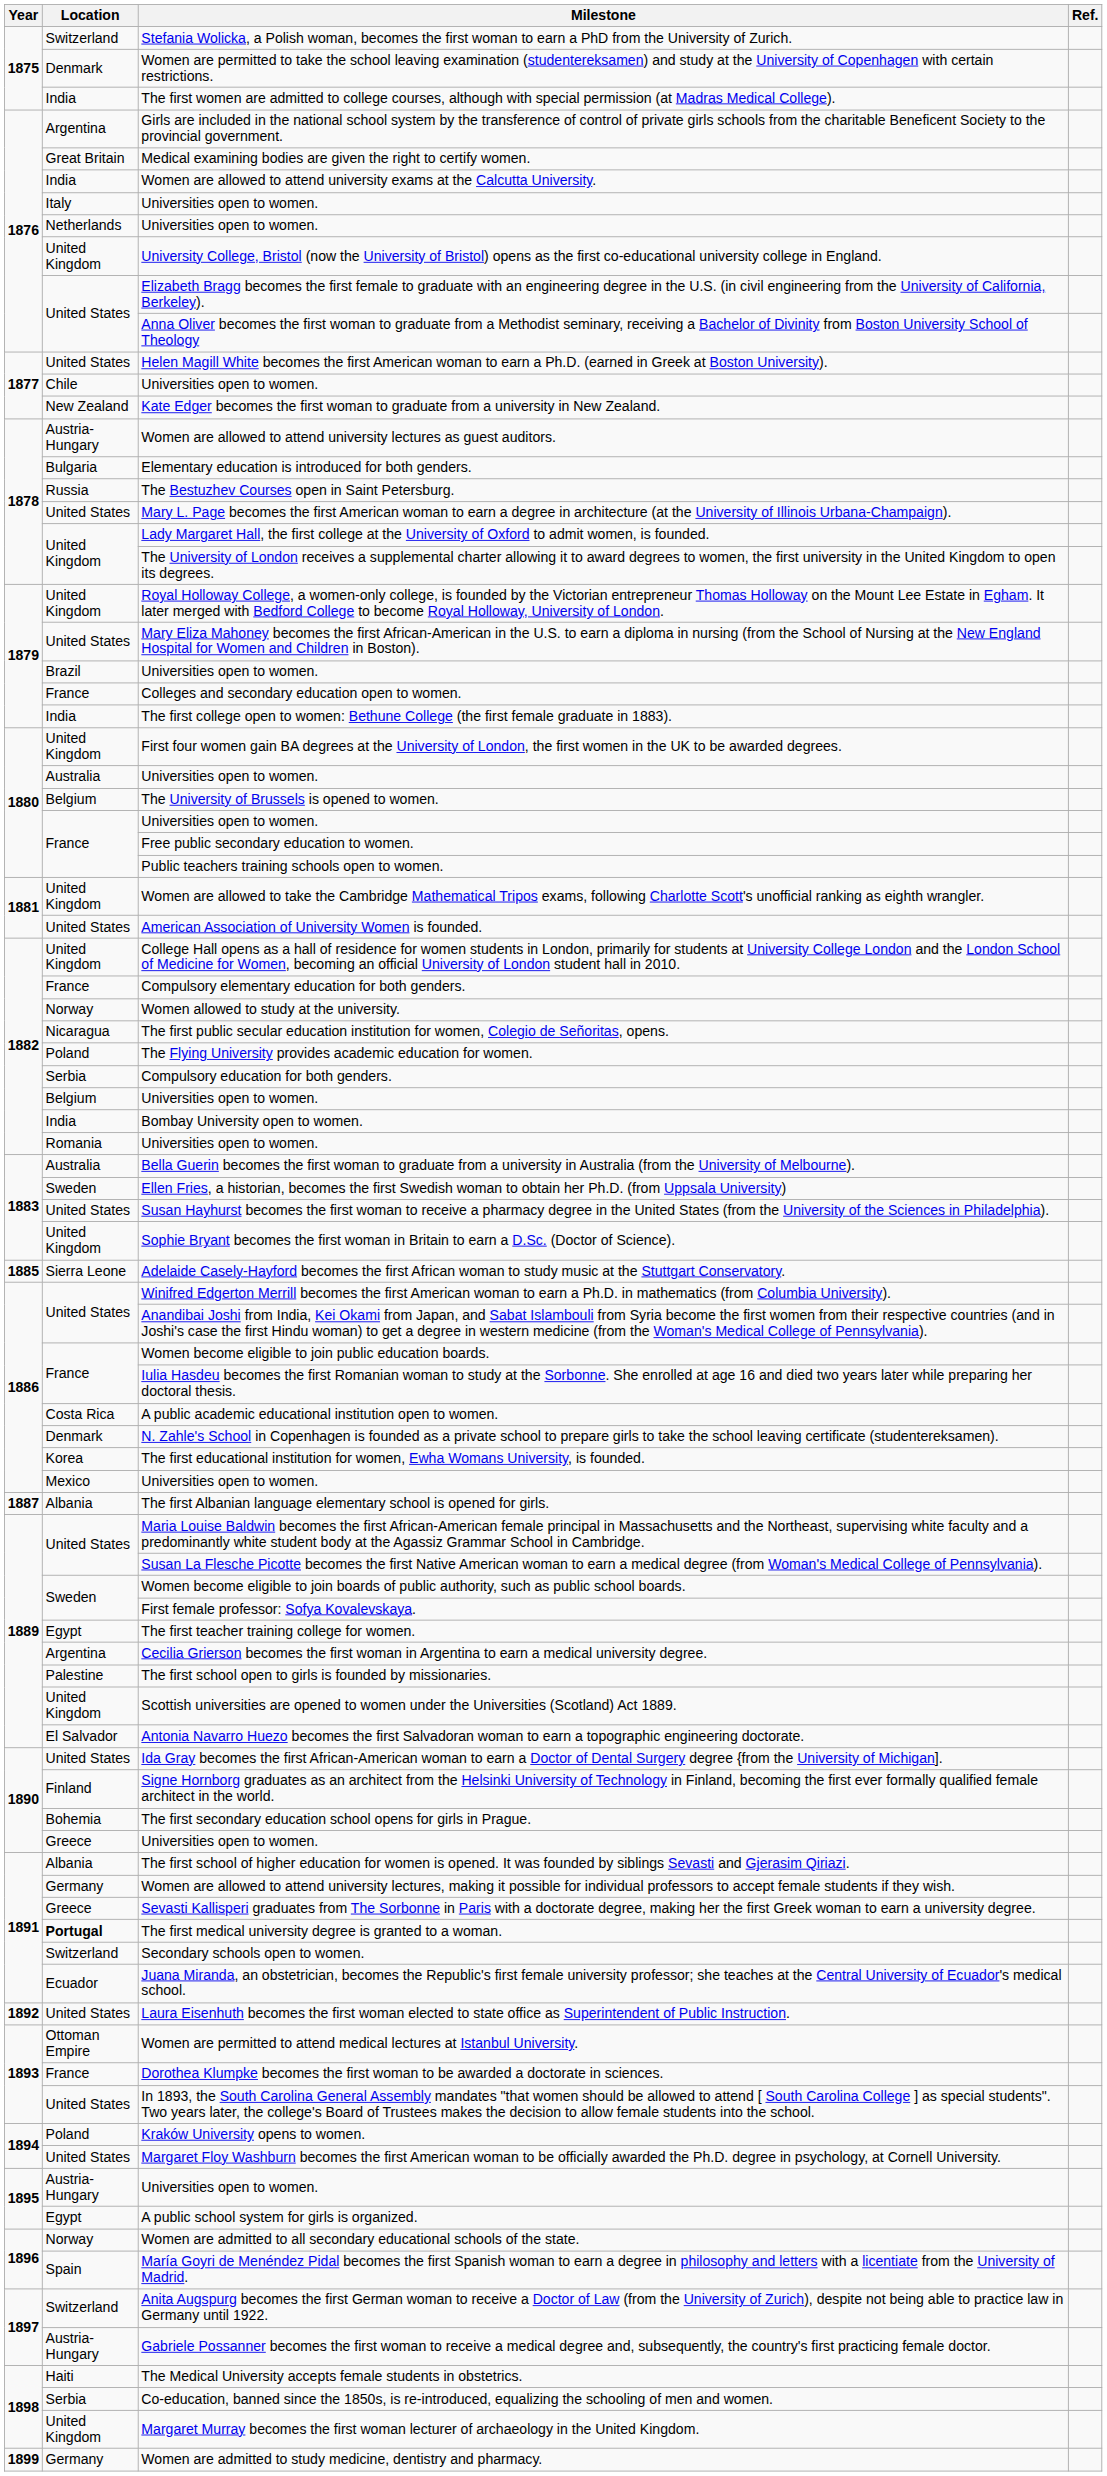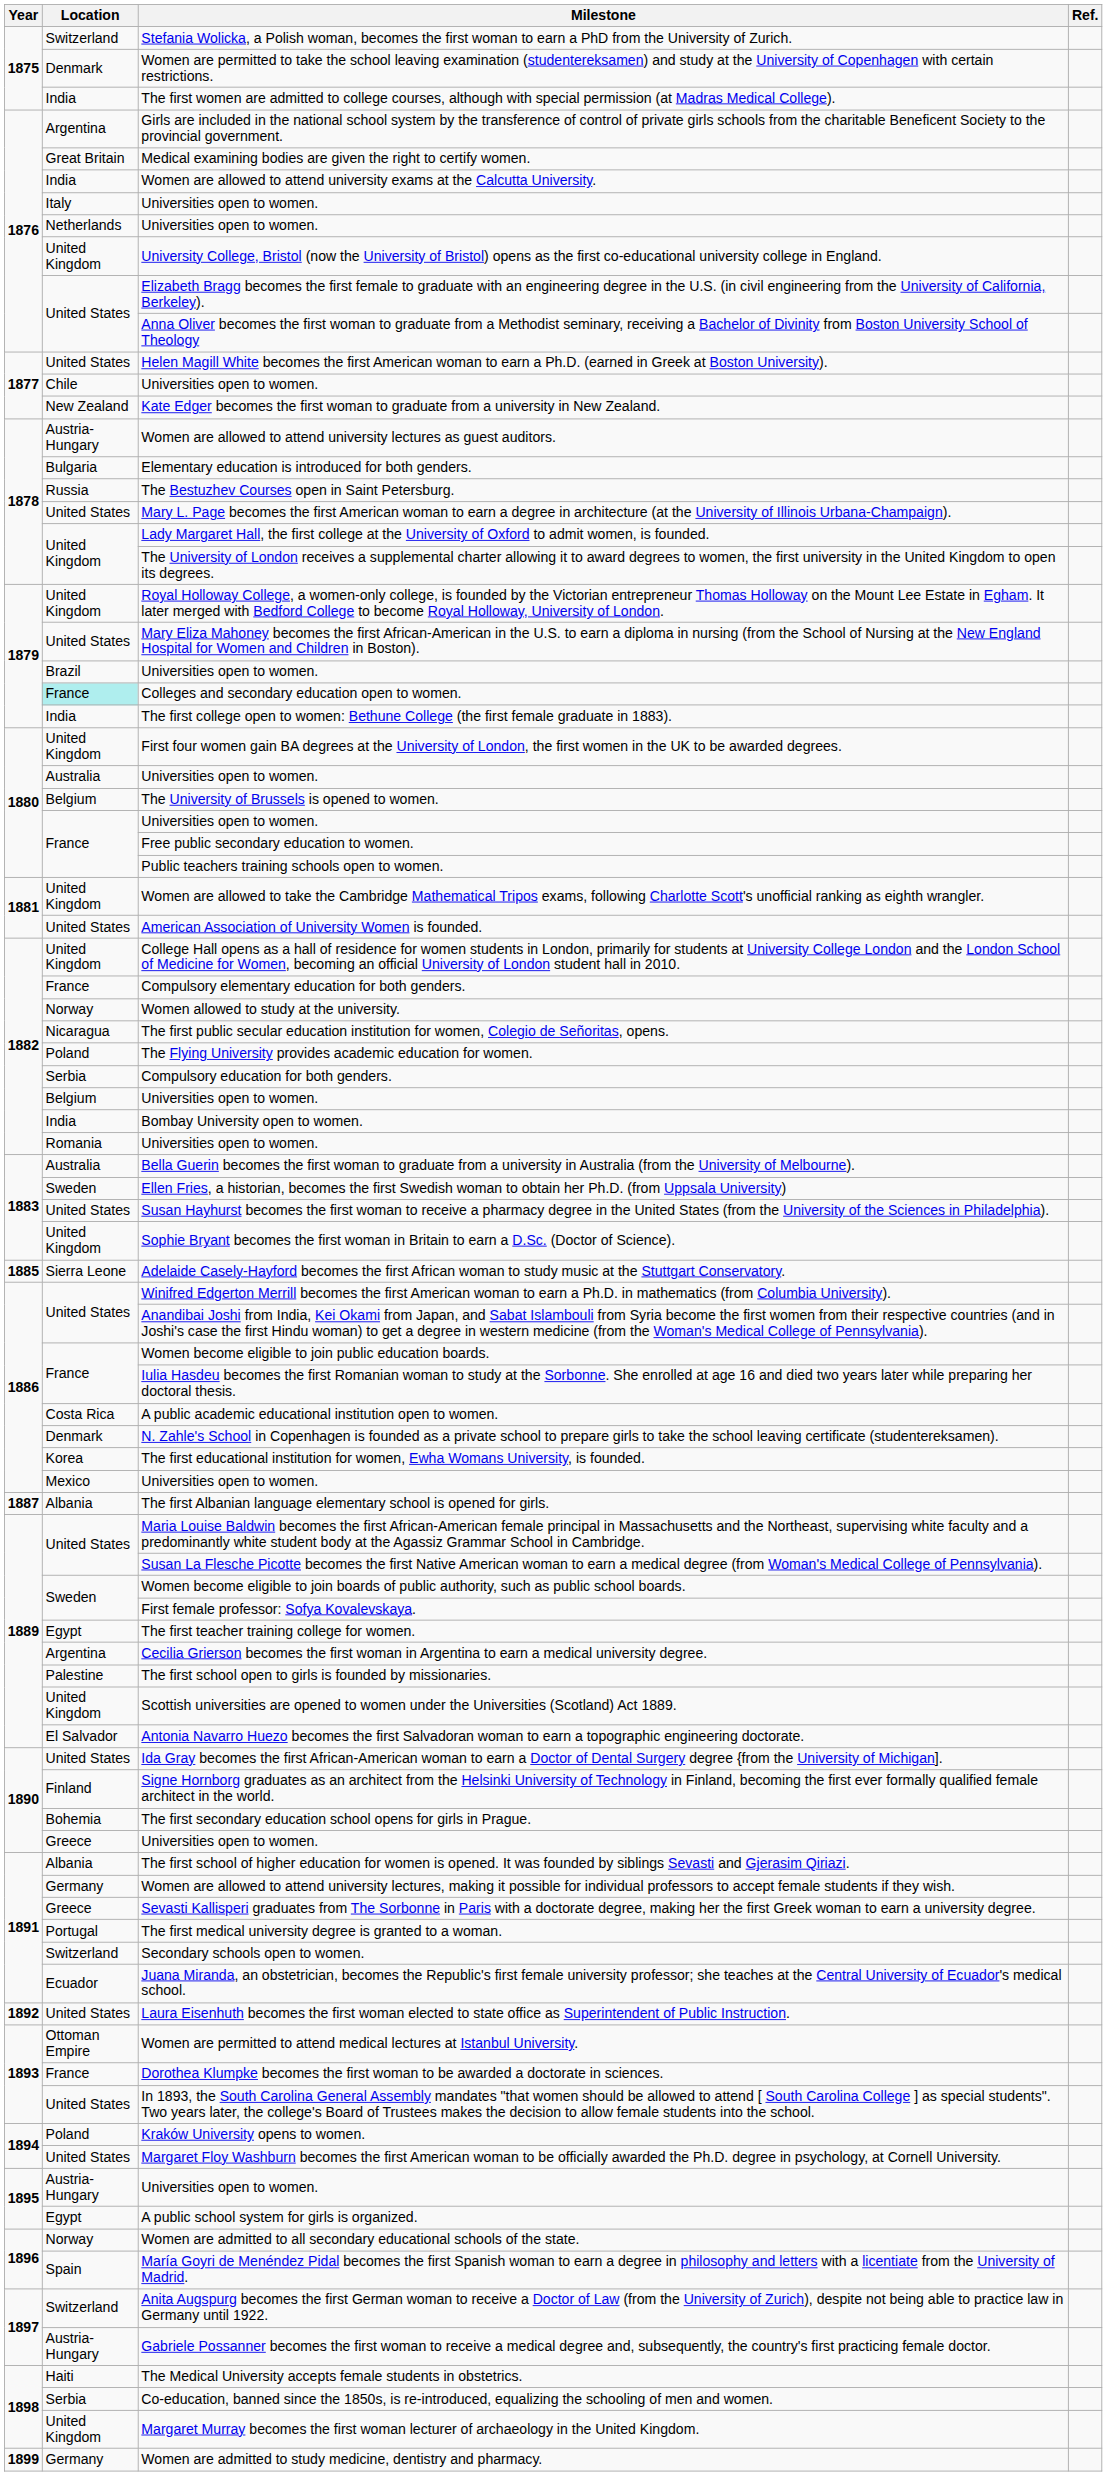Colleges and secondary education open to women. | Location: no background -> paleturquoise background
The first medical university degree is granted to a woman. | Location: bold -> normal
